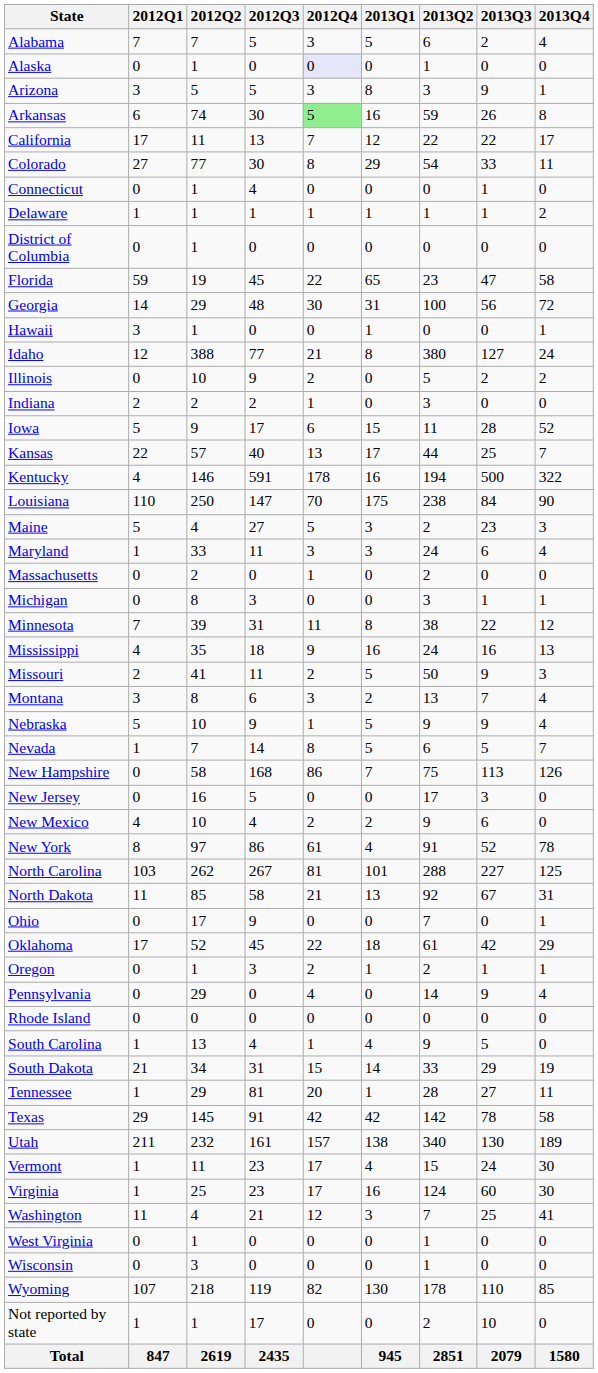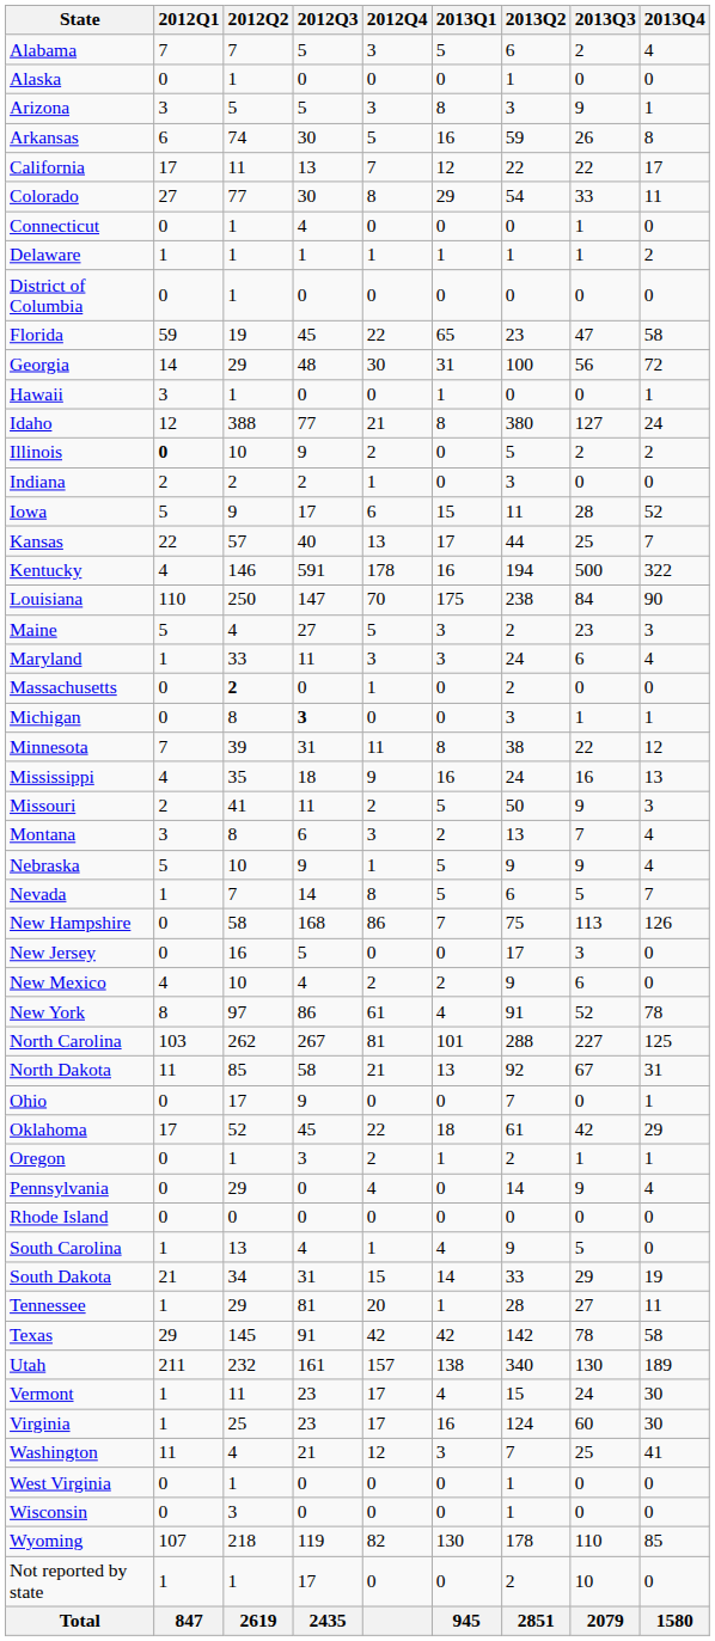Alaska | 2012Q4: lavender background -> no background
Arkansas | 2012Q4: lightgreen background -> no background
Illinois | 2012Q1: normal -> bold
Massachusetts | 2012Q2: normal -> bold
Michigan | 2012Q3: normal -> bold
